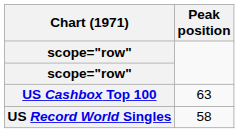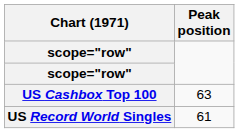US Record World Singles | Peak position: 58 -> 61
